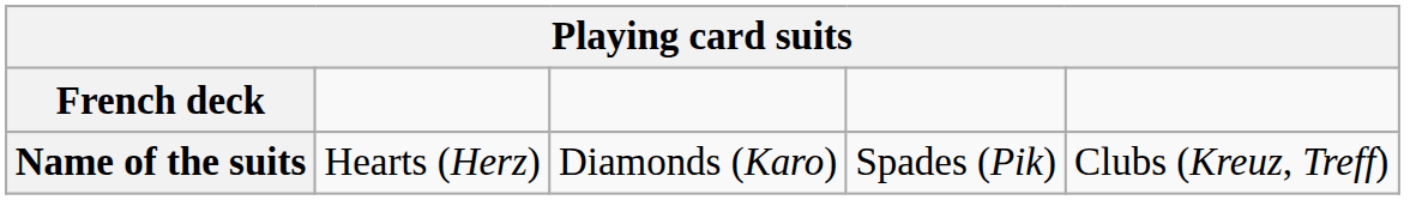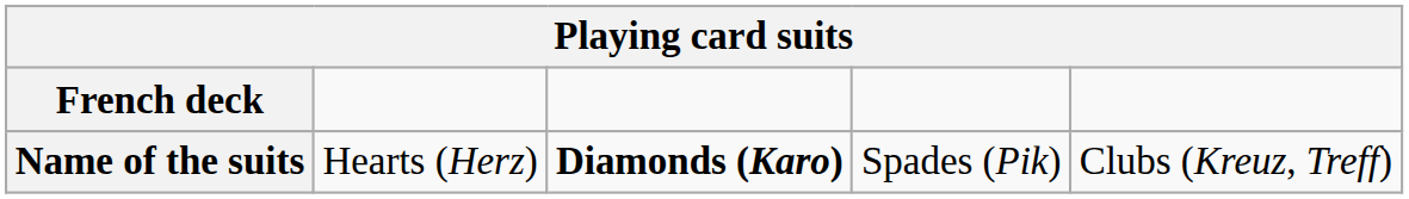Name of the suits | column 3: normal -> bold
